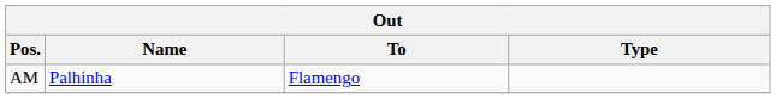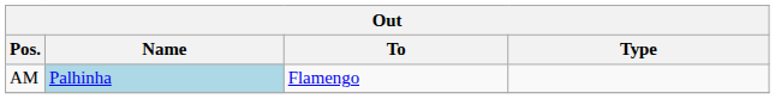AM | Name: no background -> lightblue background
